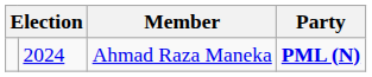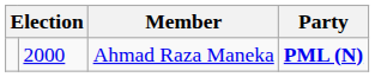Ahmad Raza Maneka | column 2: 2024 -> 2000
